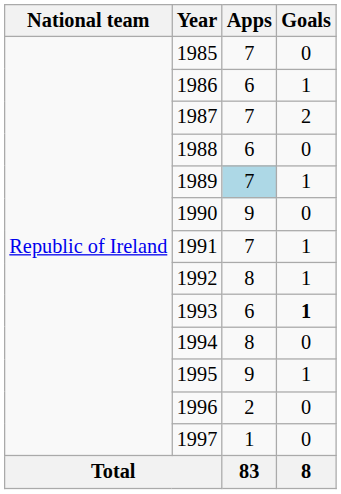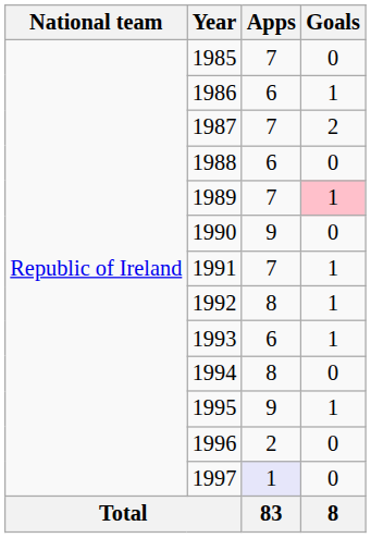1989 | Apps: lightblue background -> no background
1989 | Goals: no background -> pink background
1993 | Goals: bold -> normal
1997 | Apps: no background -> lavender background
